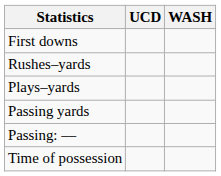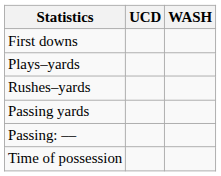rows swapped: Plays–yards <-> Rushes–yards
